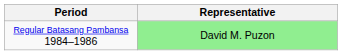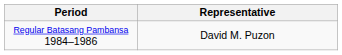Regular Batasang Pambansa 1984–1986 | Representative: lightgreen background -> no background
